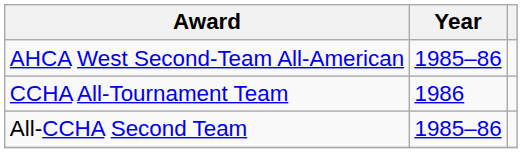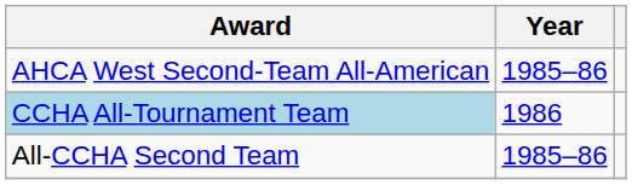row 3 | Award: no background -> lightblue background
